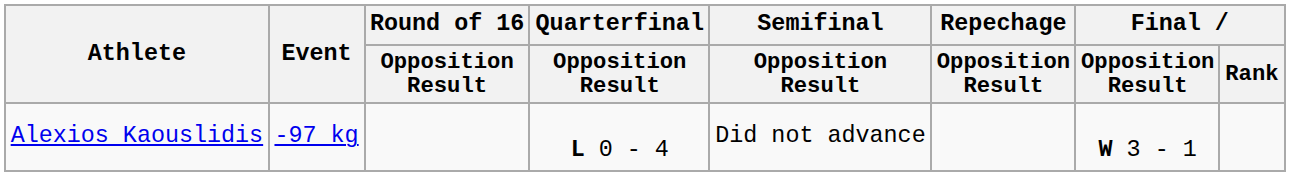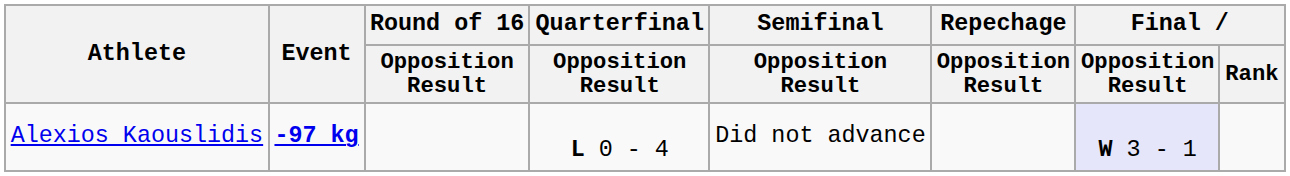Alexios Kaouslidis | Event: normal -> bold
Alexios Kaouslidis | Final / Opposition Result: no background -> lavender background
